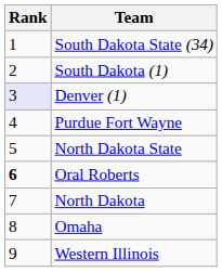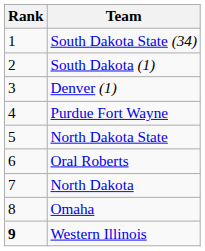Denver (1) | Rank: lavender background -> no background
Oral Roberts | Rank: bold -> normal
Western Illinois | Rank: normal -> bold
